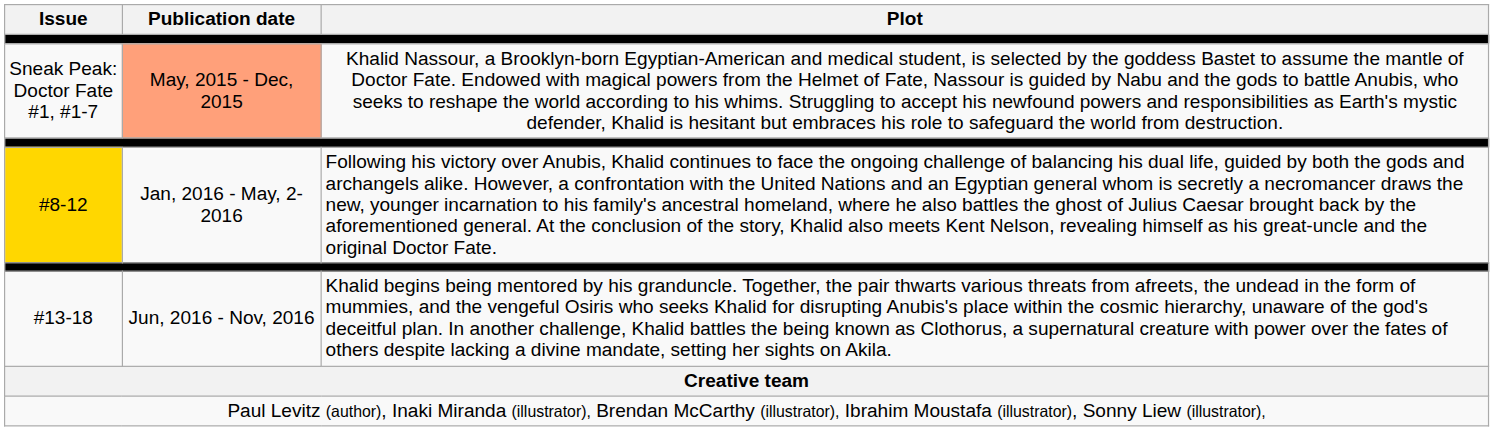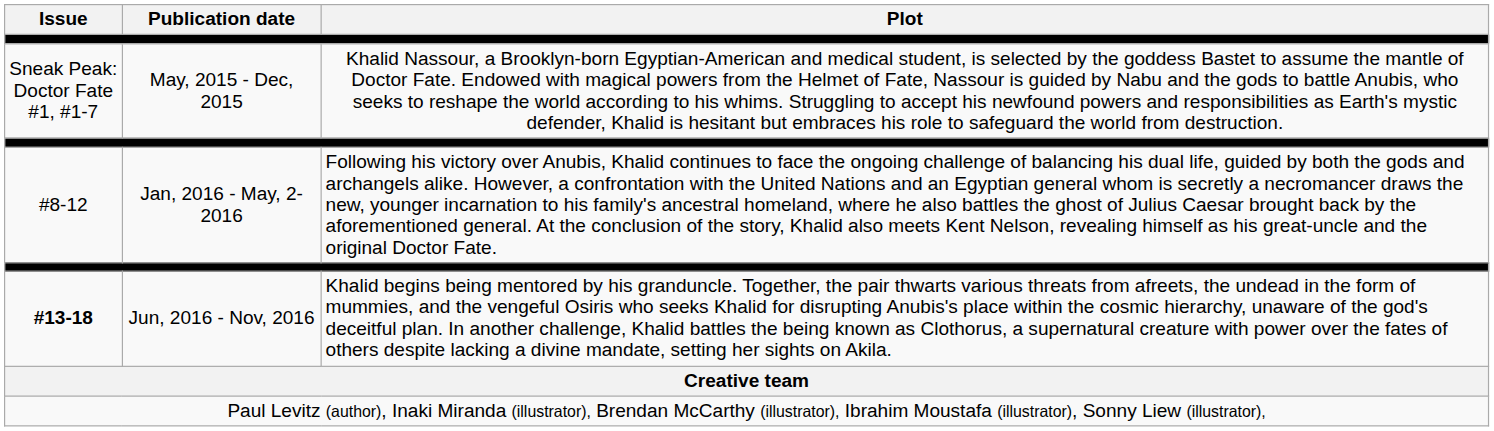Sneak Peak: Doctor Fate #1, #1-7 | Publication date: lightsalmon background -> no background
#8-12 | Issue: gold background -> no background
#13-18 | Issue: normal -> bold
